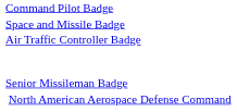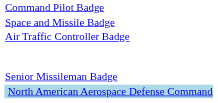row 5 | column 1: no background -> lightblue background
